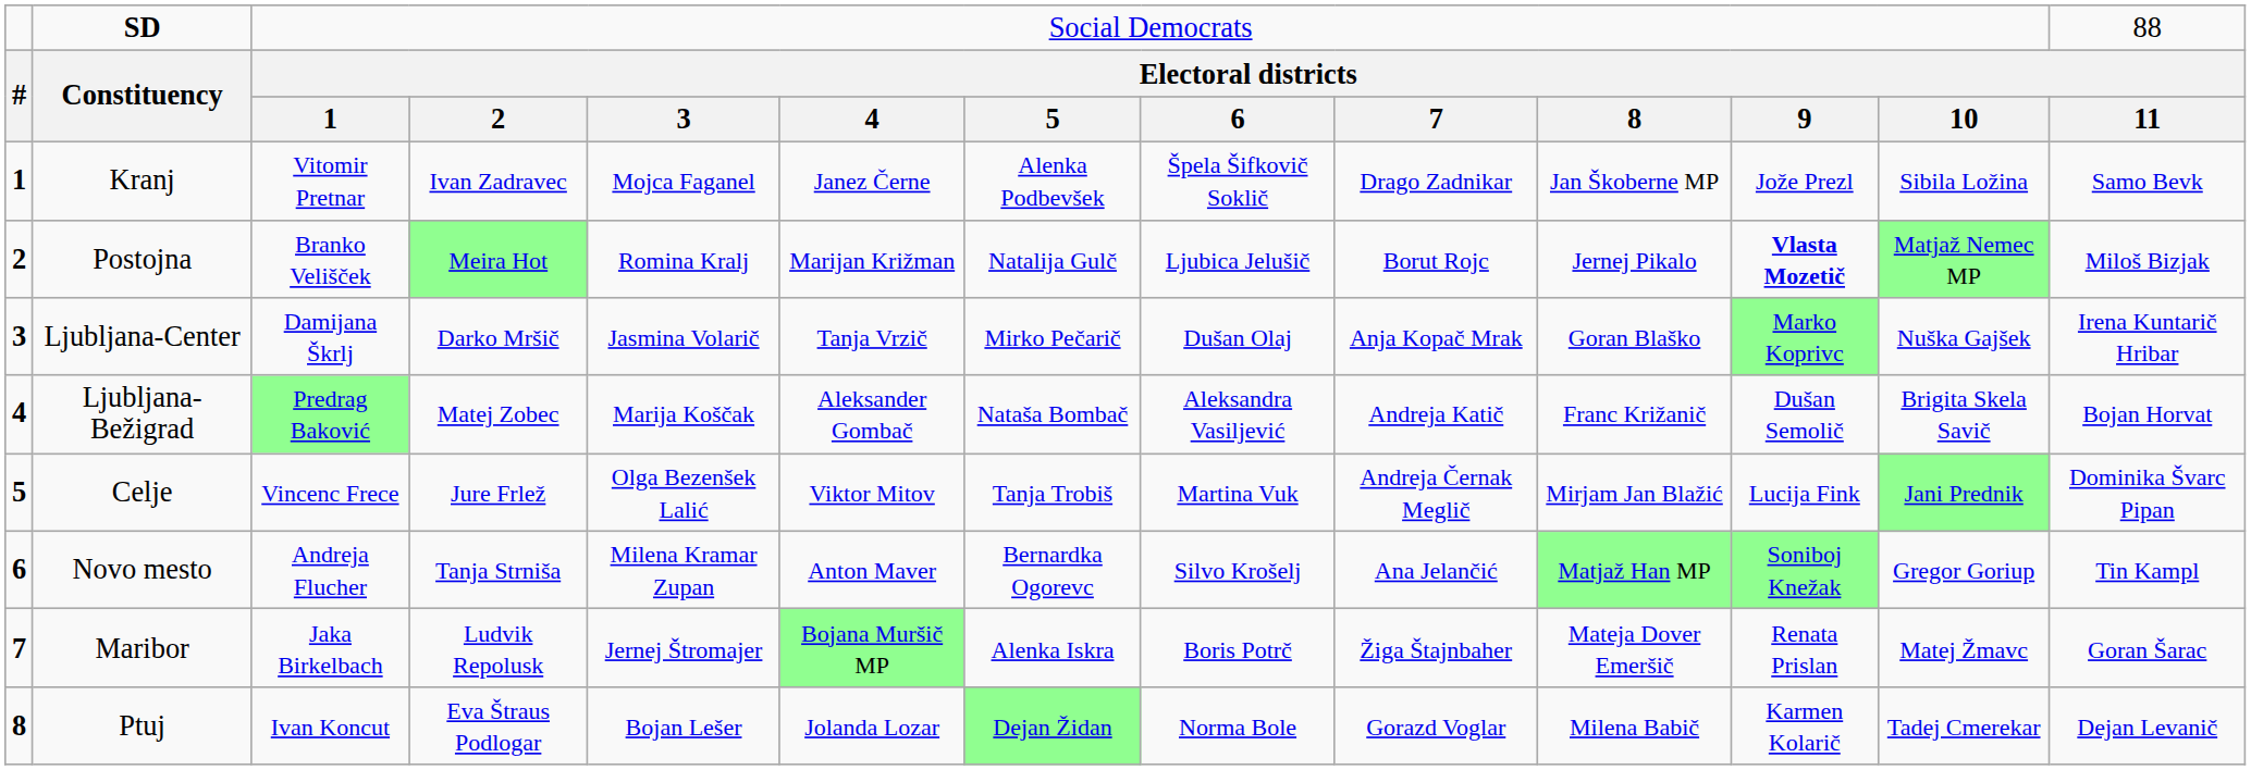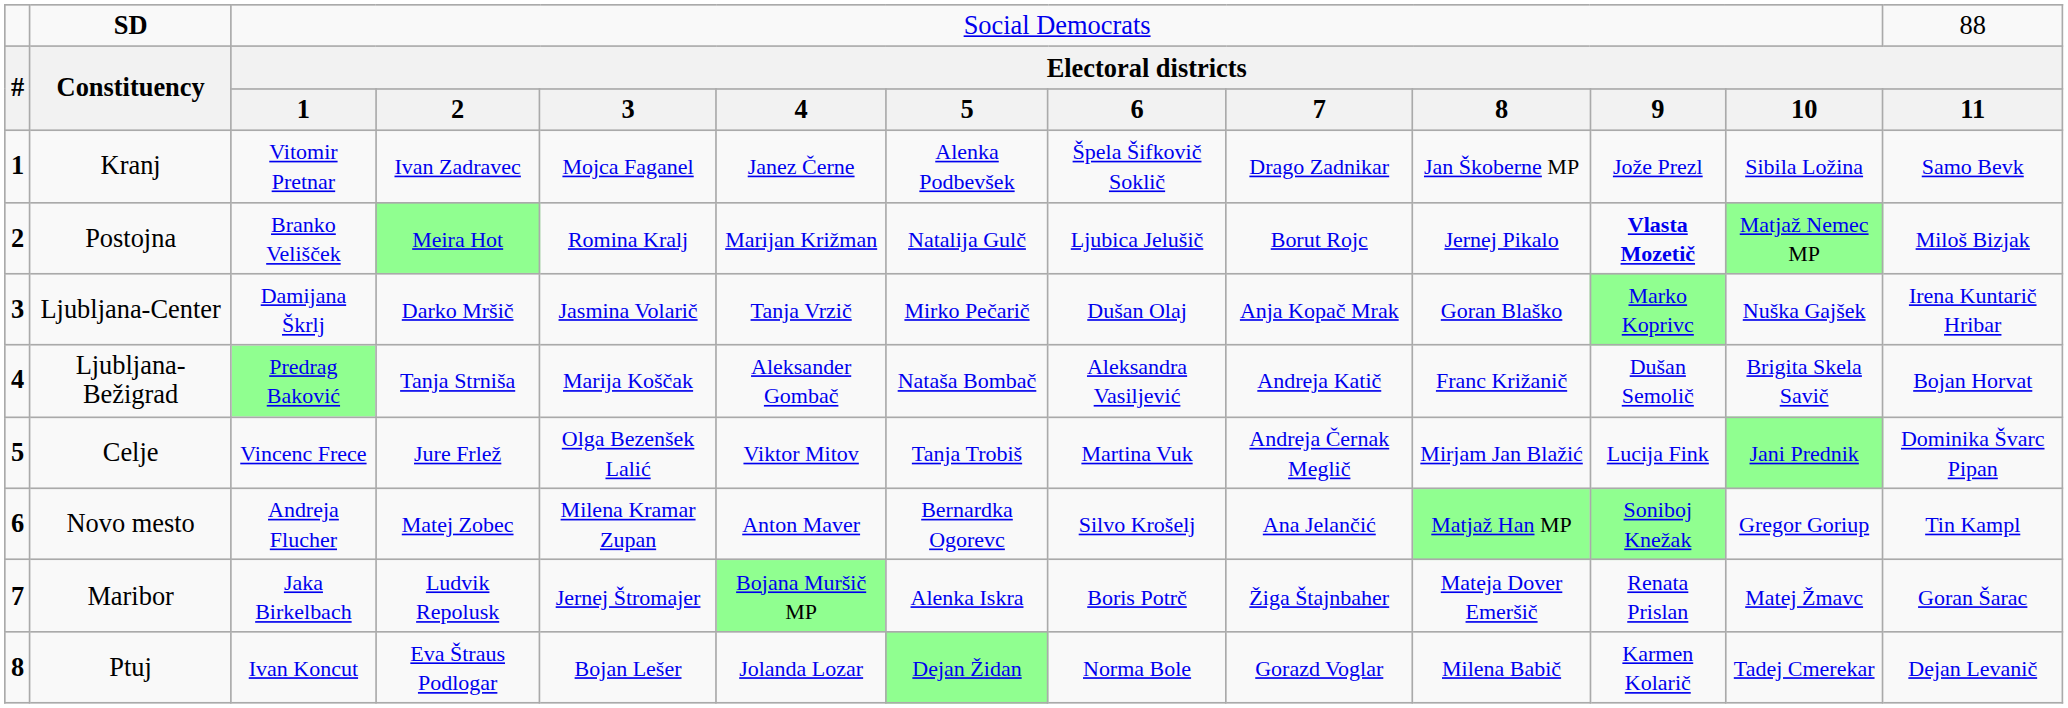Ljubljana-Bežigrad | column 4: Matej Zobec -> Tanja Strniša
Novo mesto | column 4: Tanja Strniša -> Matej Zobec
